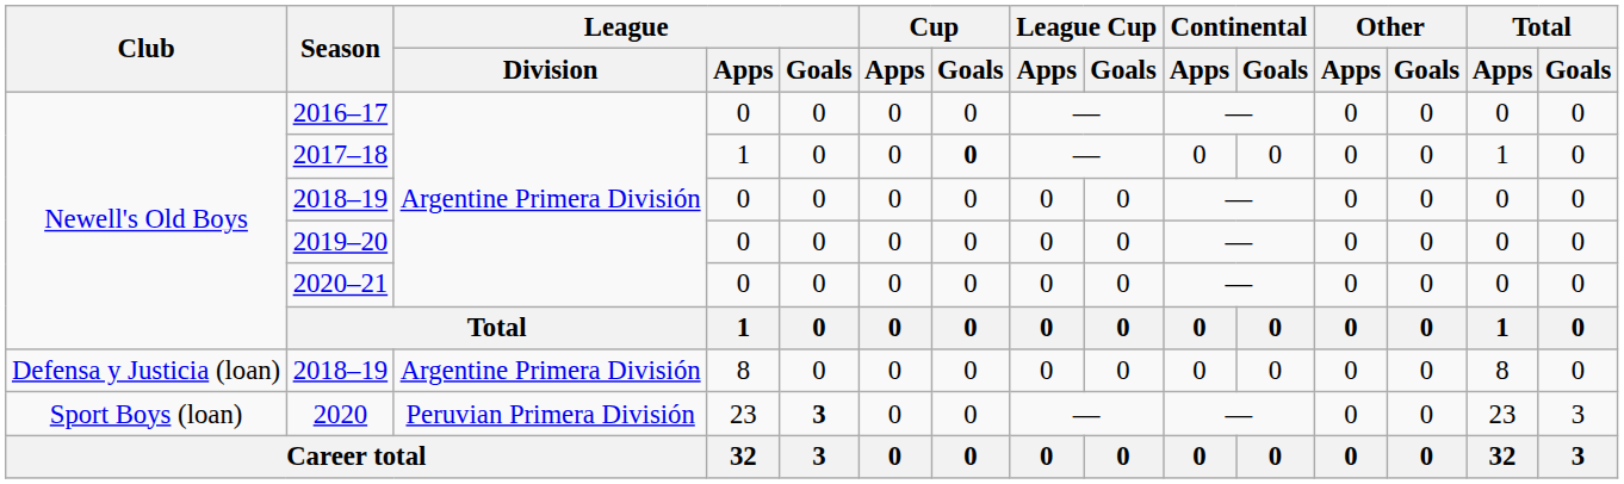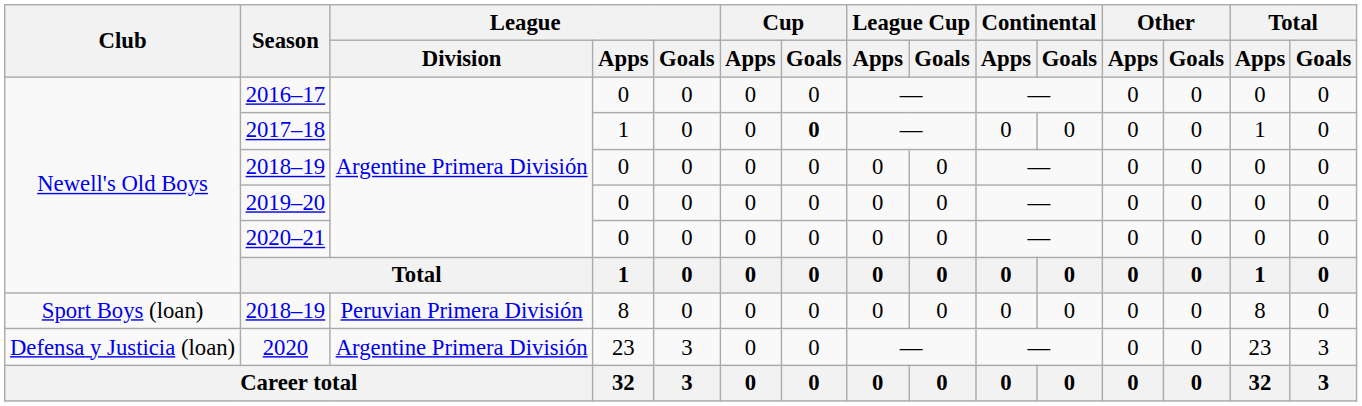2018–19 / 8 | Club: Defensa y Justicia (loan) -> Sport Boys (loan)
2018–19 / 8 | League / Division: Argentine Primera División -> Peruvian Primera División
2020 | Club: Sport Boys (loan) -> Defensa y Justicia (loan)
2020 | League / Division: Peruvian Primera División -> Argentine Primera División
2020 | League / Goals: bold -> normal
